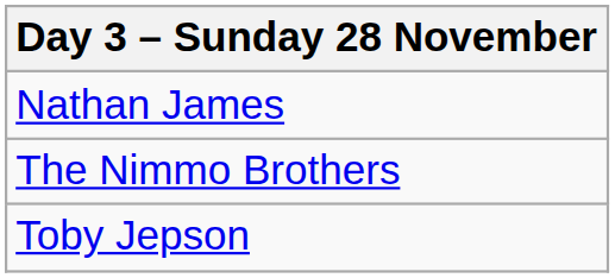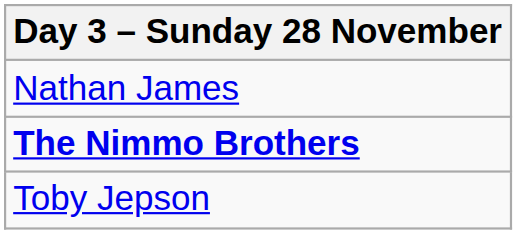row 3 | column 1: normal -> bold
